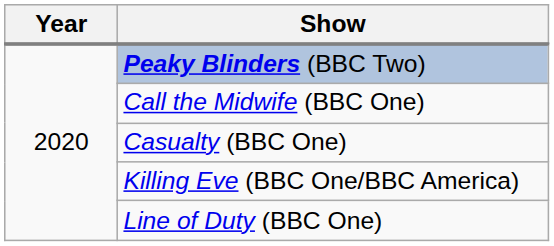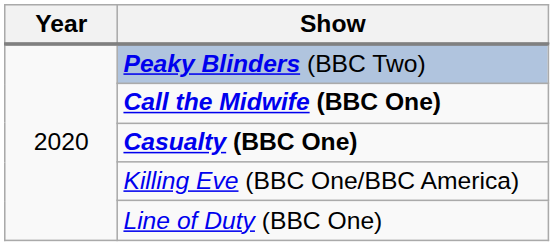Call the Midwife (BBC One) | Show: normal -> bold
Casualty (BBC One) | Show: normal -> bold
